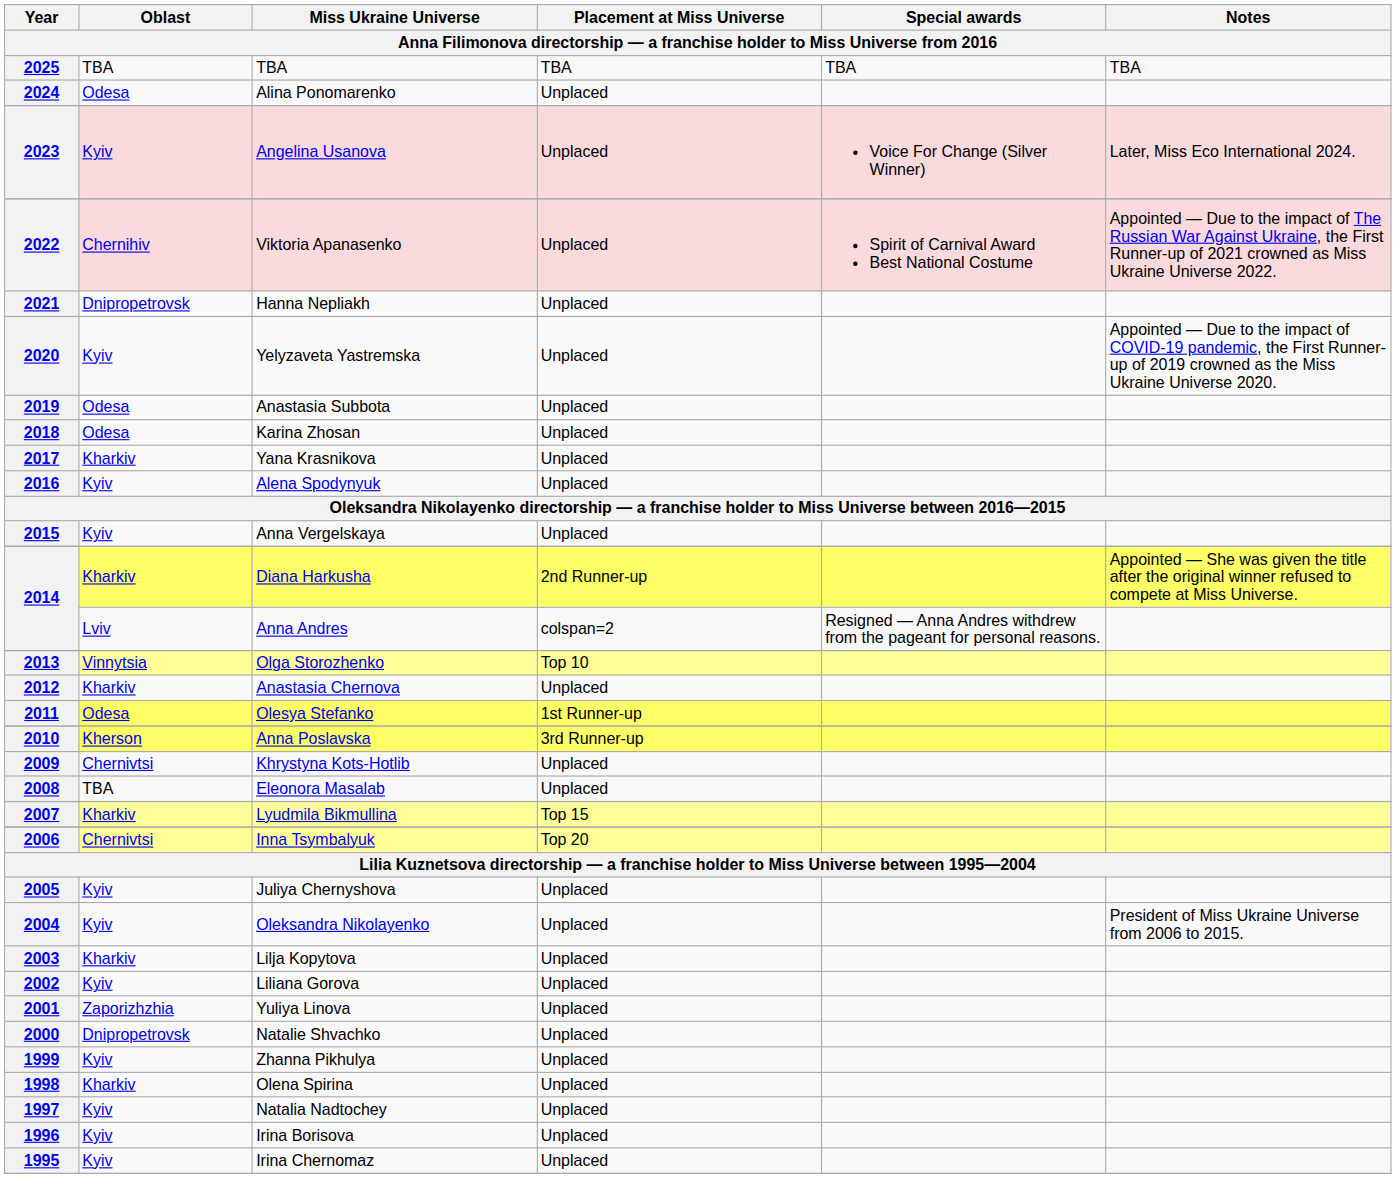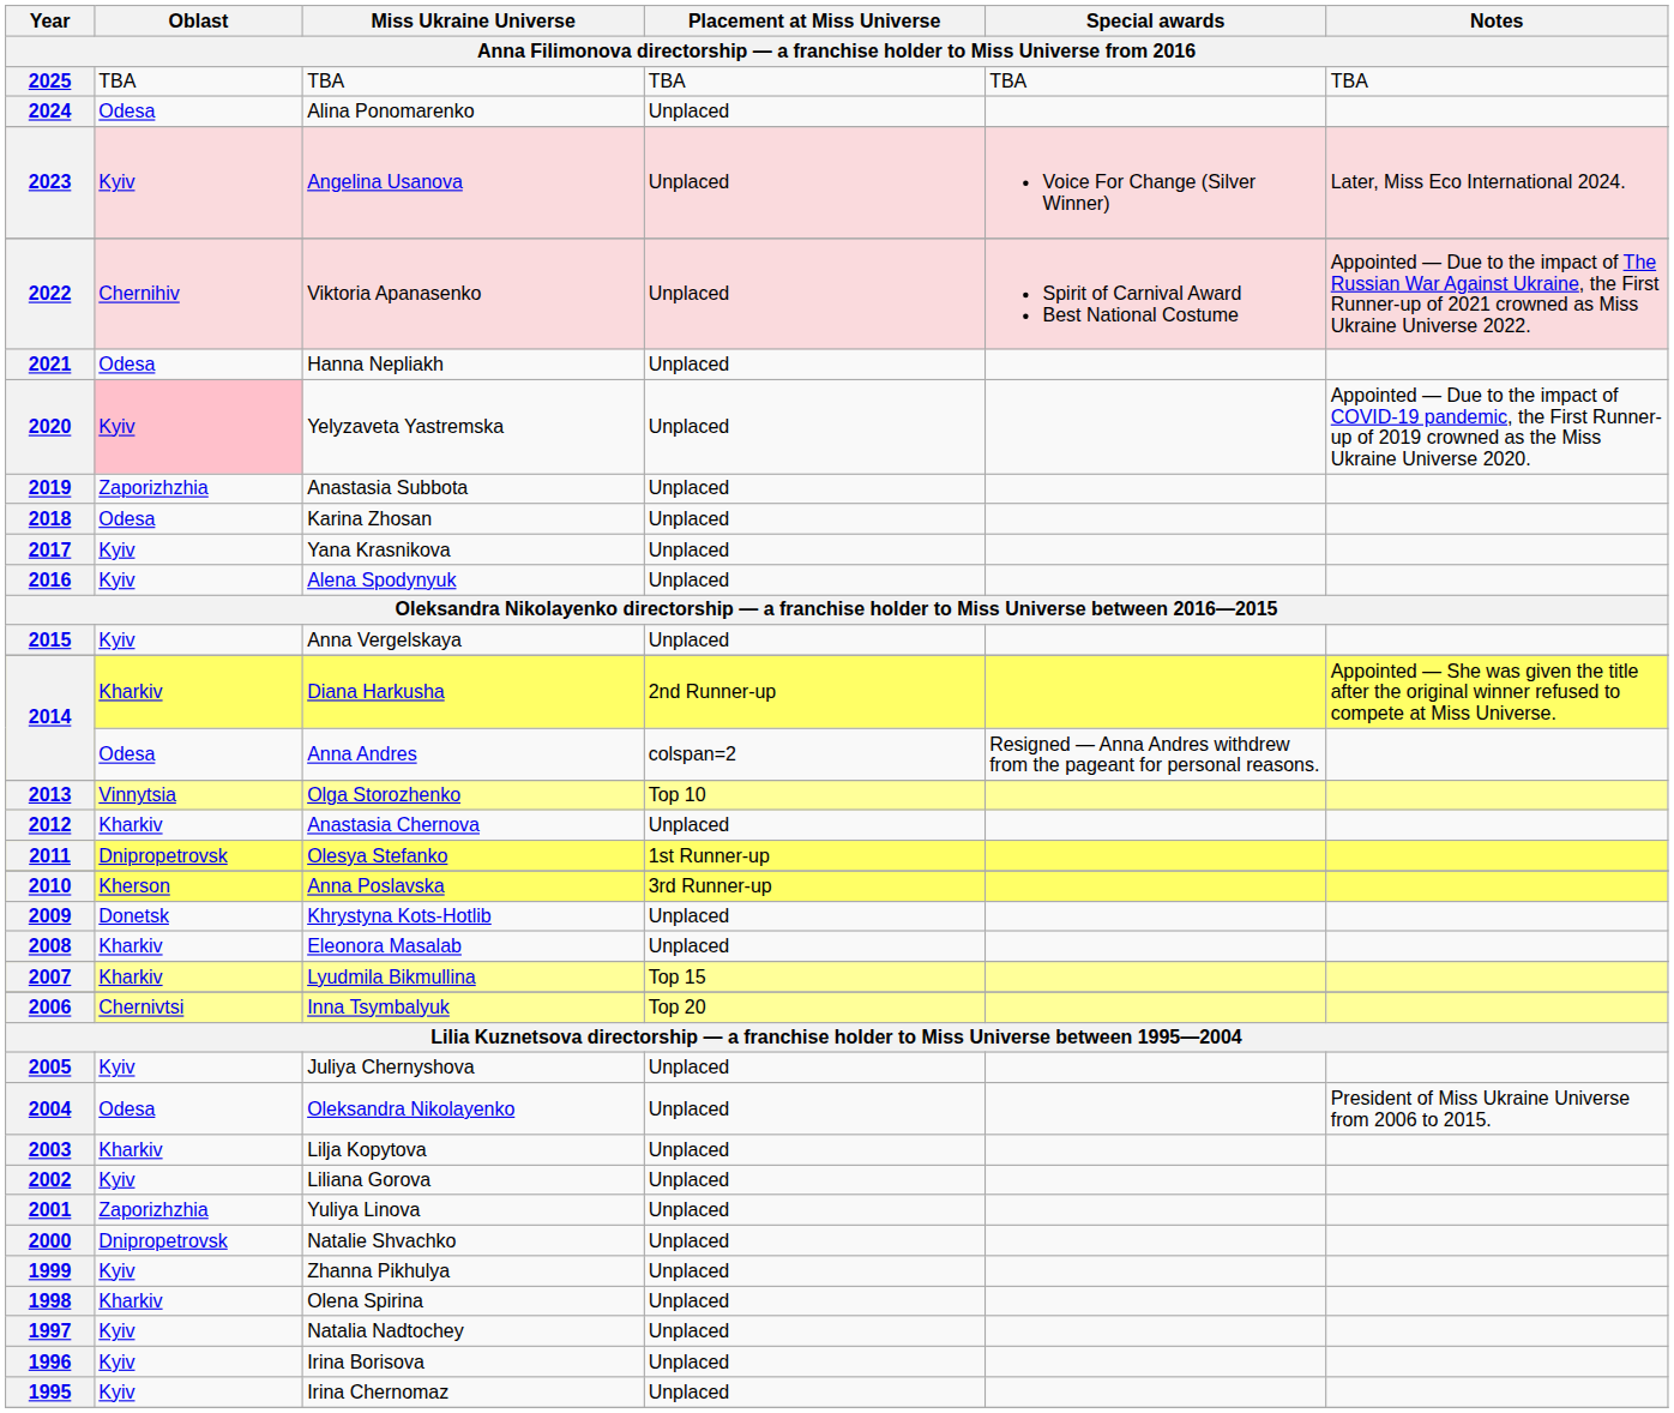2021 | Oblast: Dnipropetrovsk -> Odesa
2020 | Oblast: no background -> pink background
2019 | Oblast: Odesa -> Zaporizhzhia
2017 | Oblast: Kharkiv -> Kyiv
2014 / Anna Andres | Oblast: Lviv -> Odesa
2011 | Oblast: Odesa -> Dnipropetrovsk
2009 | Oblast: Chernivtsi -> Donetsk
2008 | Oblast: TBA -> Kharkiv
2004 | Oblast: Kyiv -> Odesa
